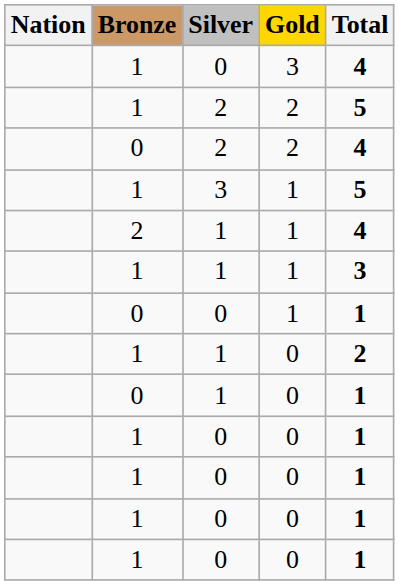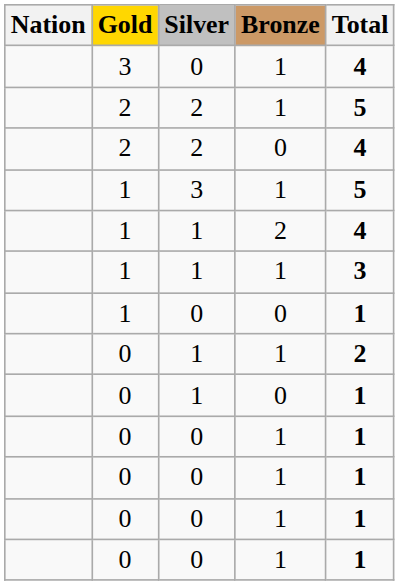columns swapped: Gold <-> Bronze
